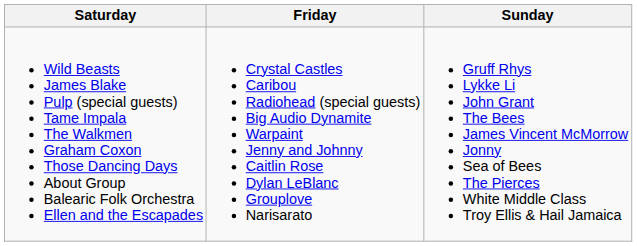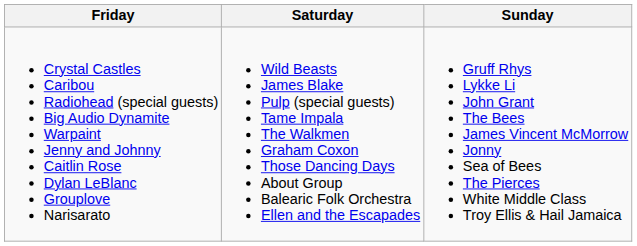columns swapped: Friday <-> Saturday
